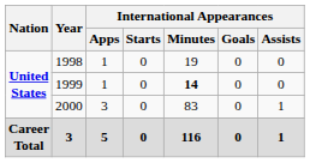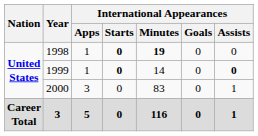1998 | International Appearances / Starts: normal -> bold
1998 | International Appearances / Minutes: normal -> bold
1999 | International Appearances / Starts: normal -> bold
1999 | International Appearances / Minutes: bold -> normal
1999 | International Appearances / Assists: normal -> bold
